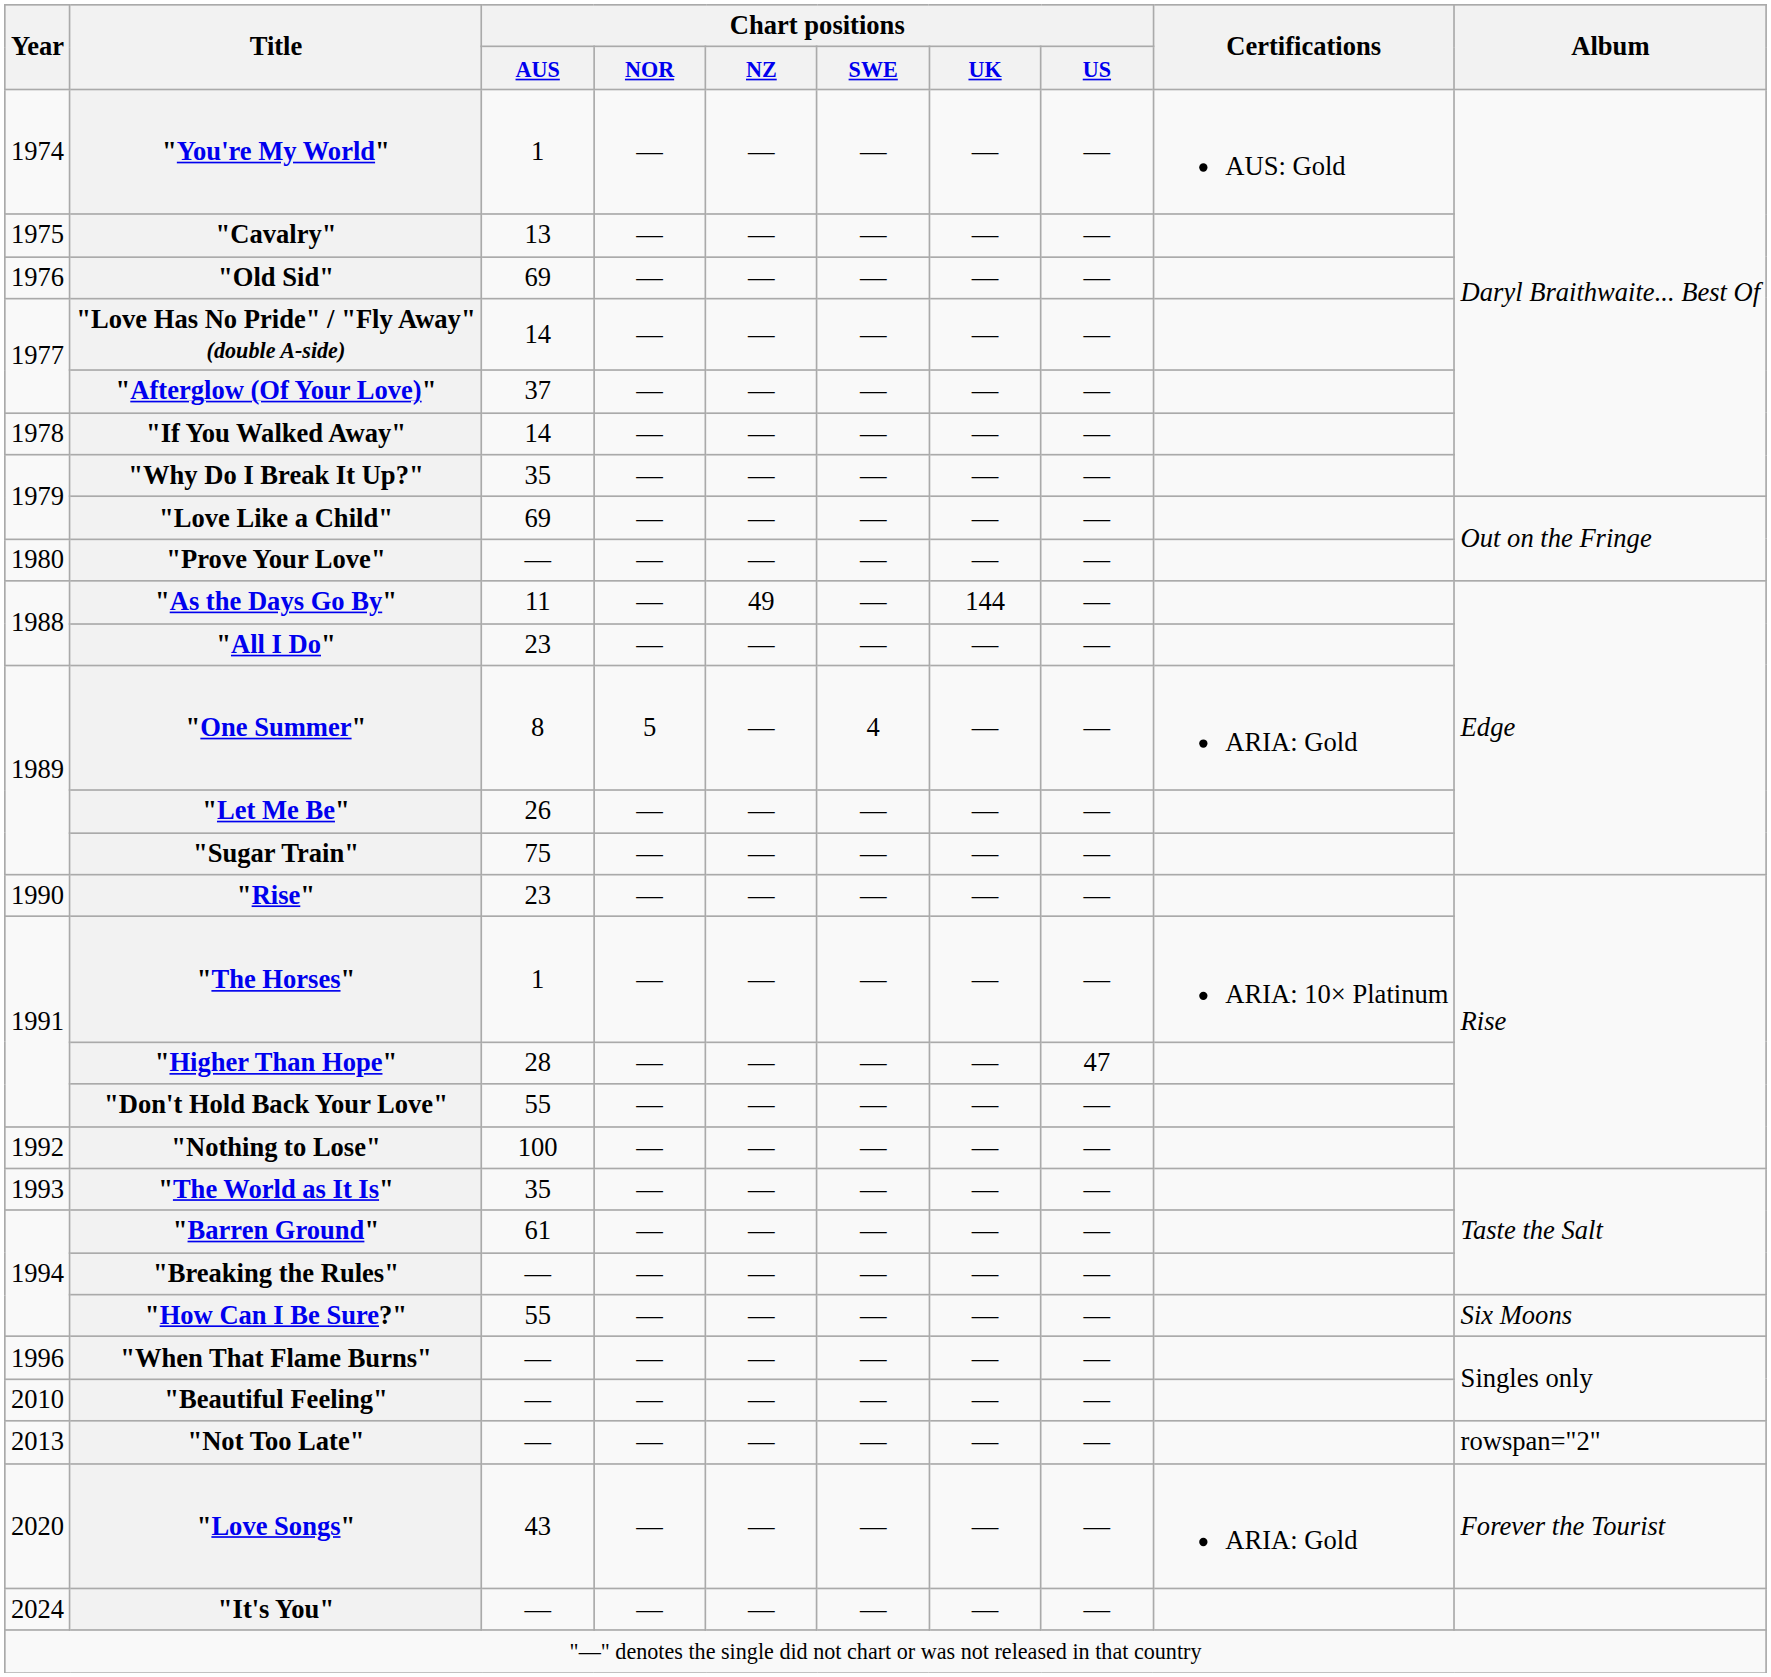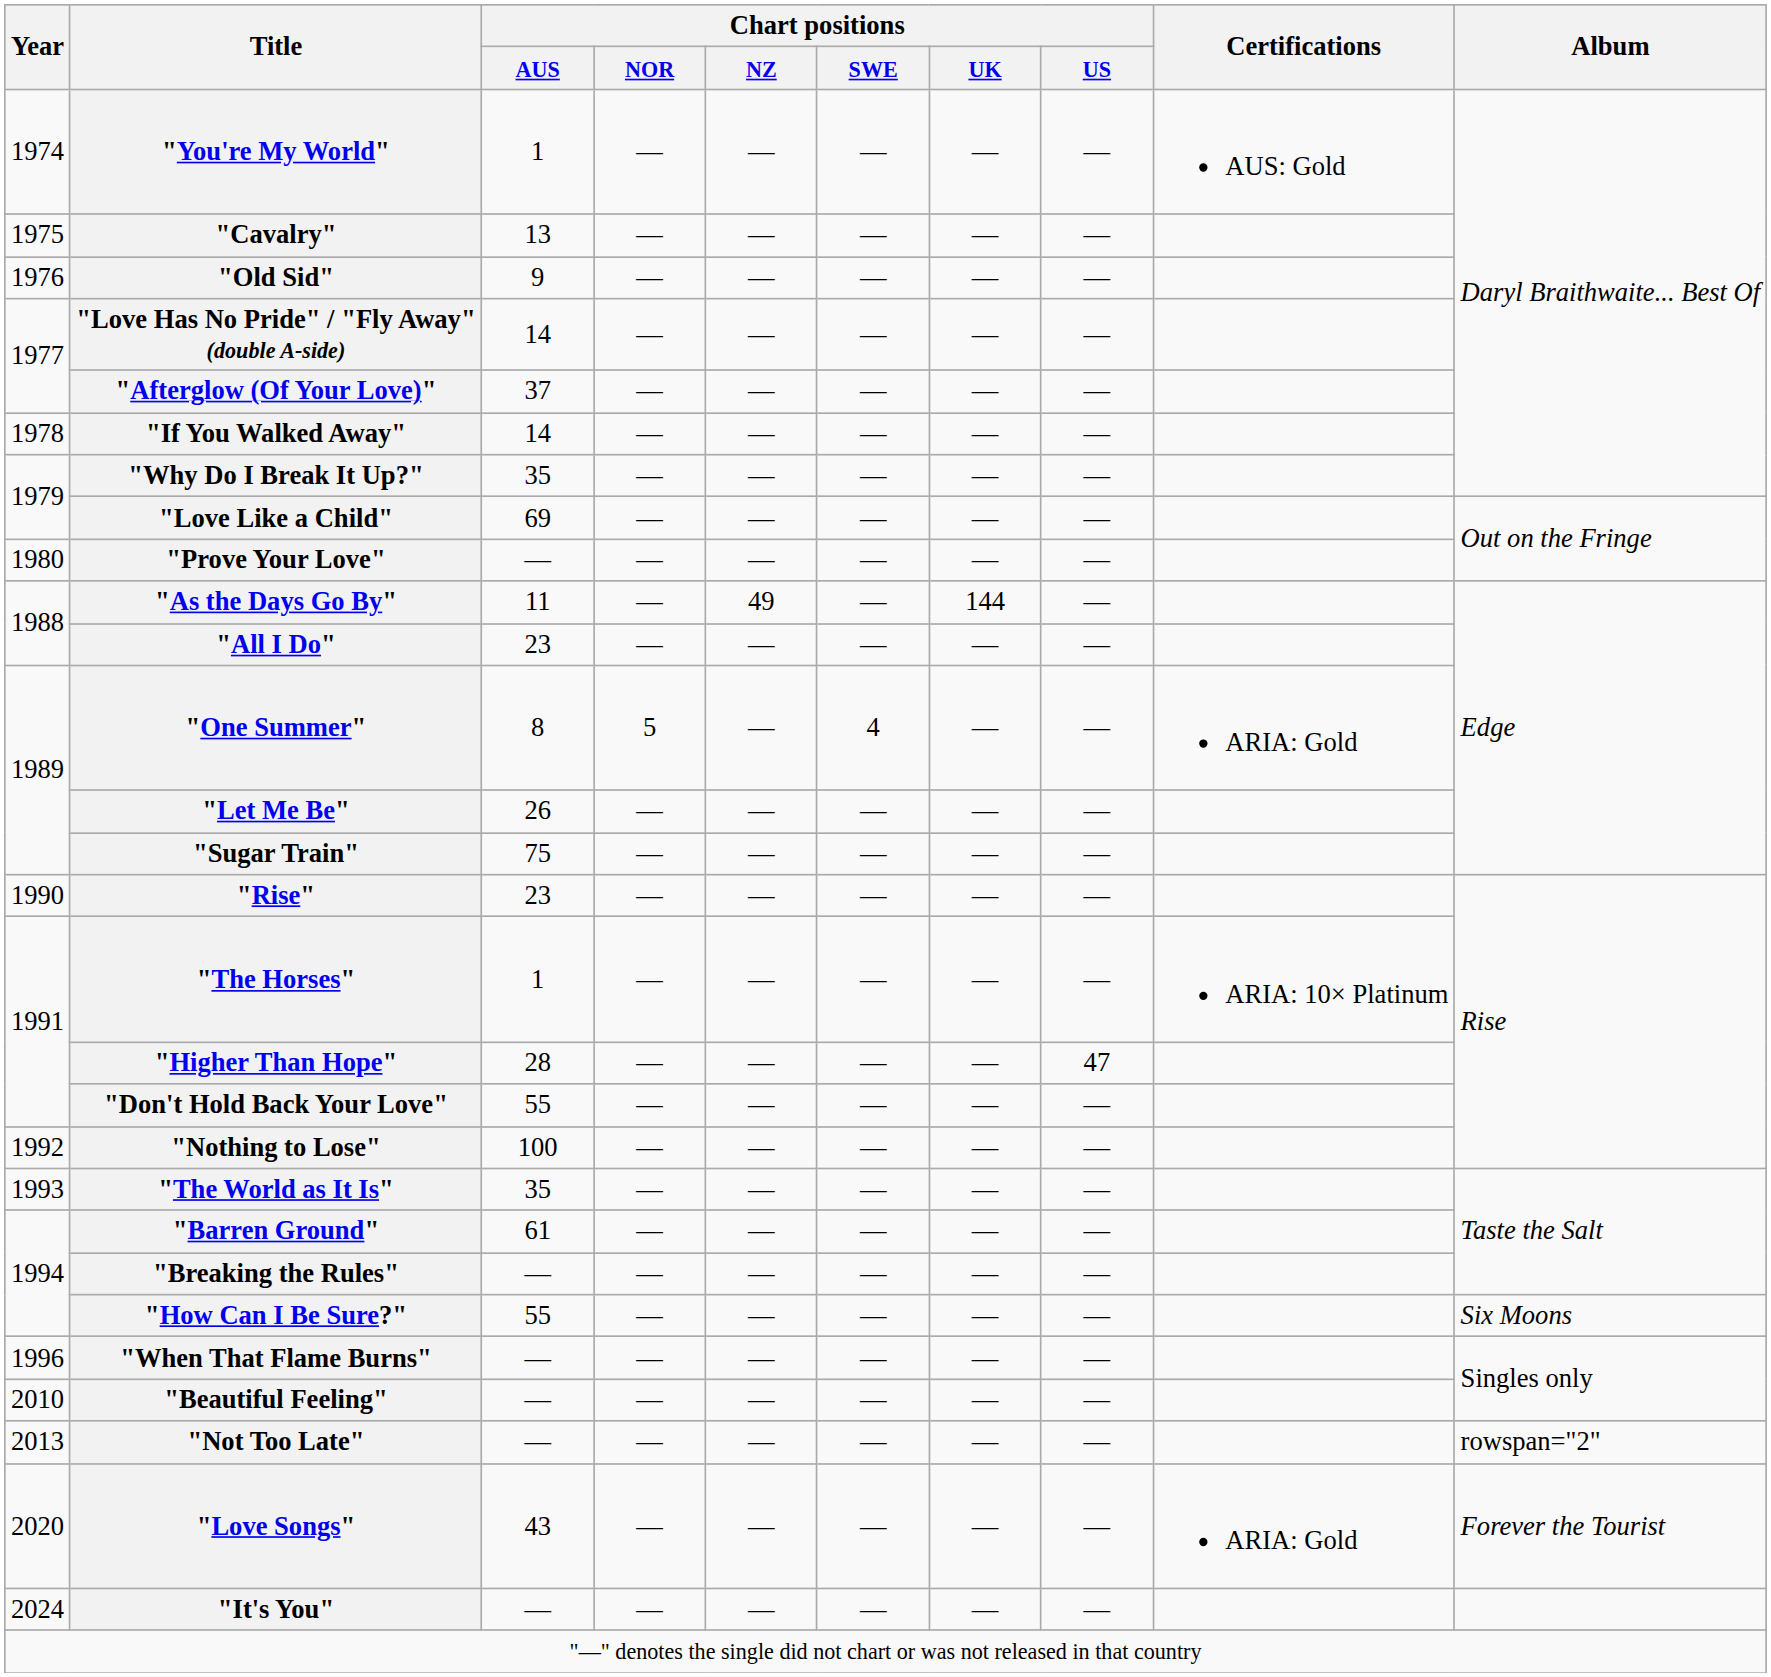"Old Sid" | Chart positions / AUS: 69 -> 9
